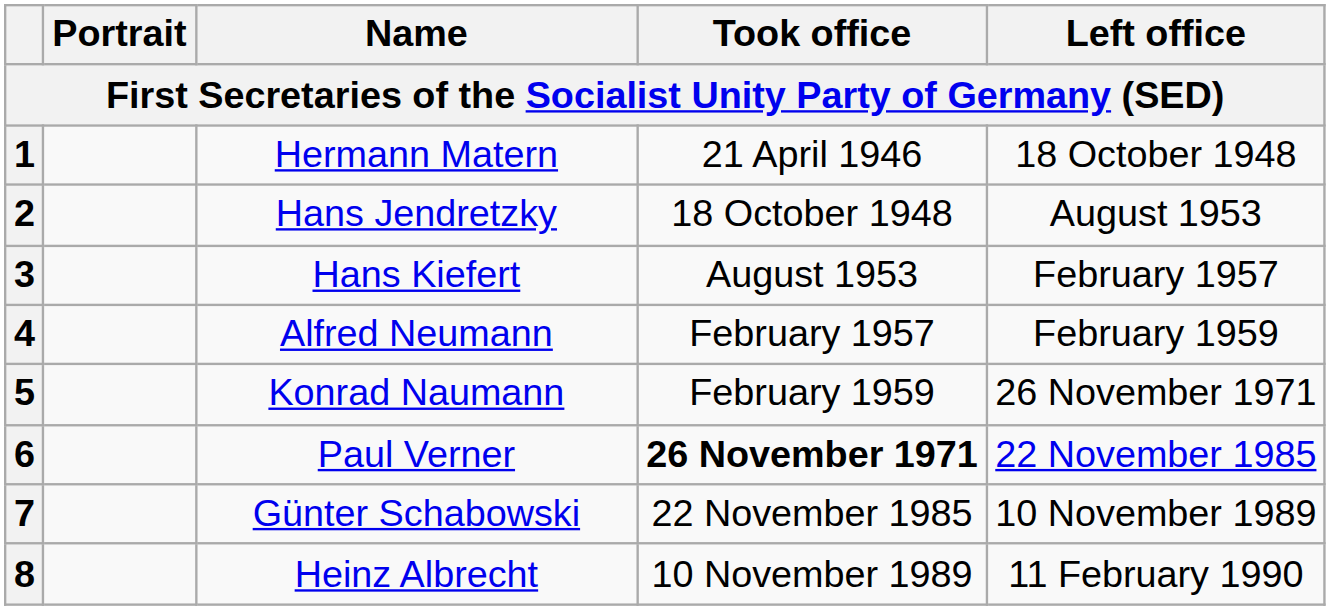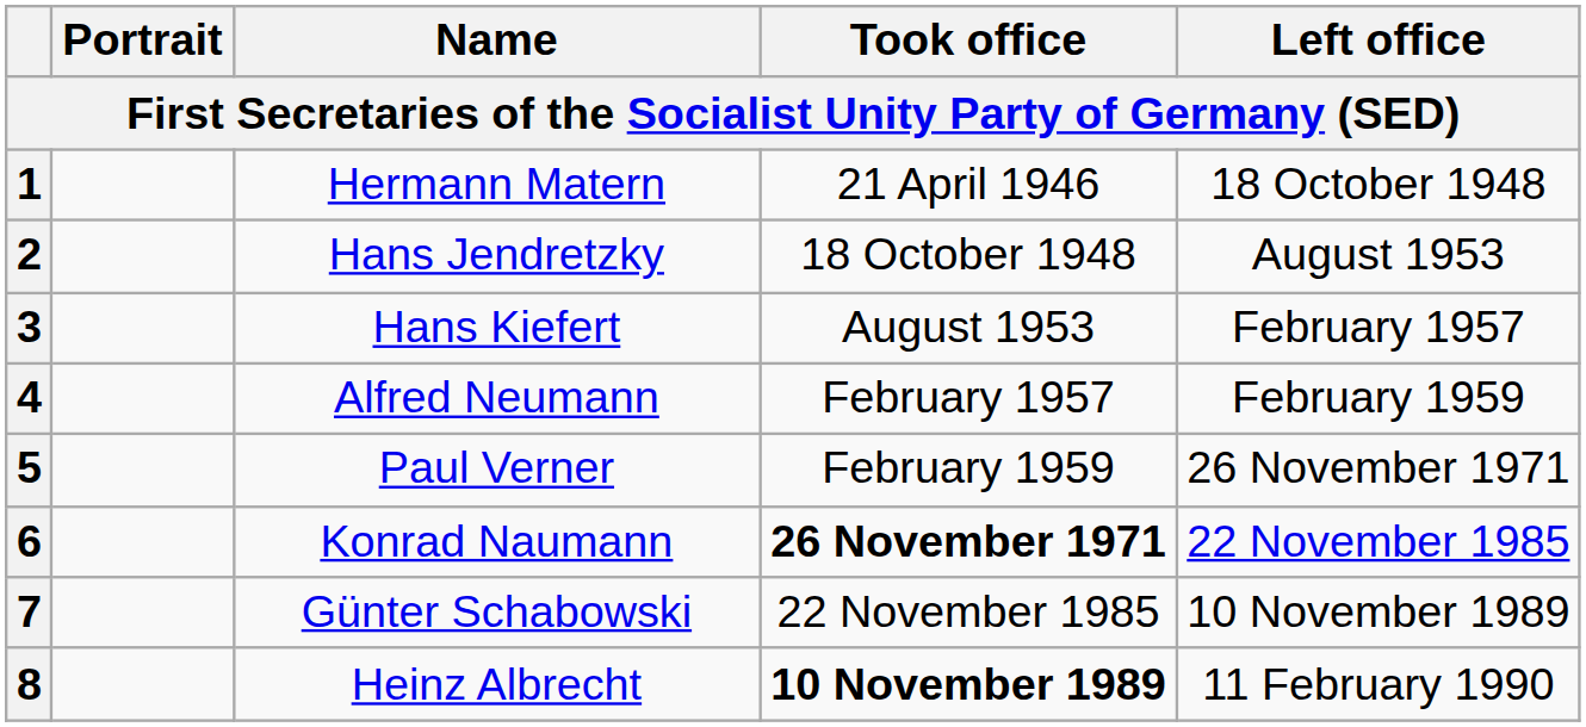5 | Name: Konrad Naumann -> Paul Verner
6 | Name: Paul Verner -> Konrad Naumann
8 | Took office: normal -> bold
